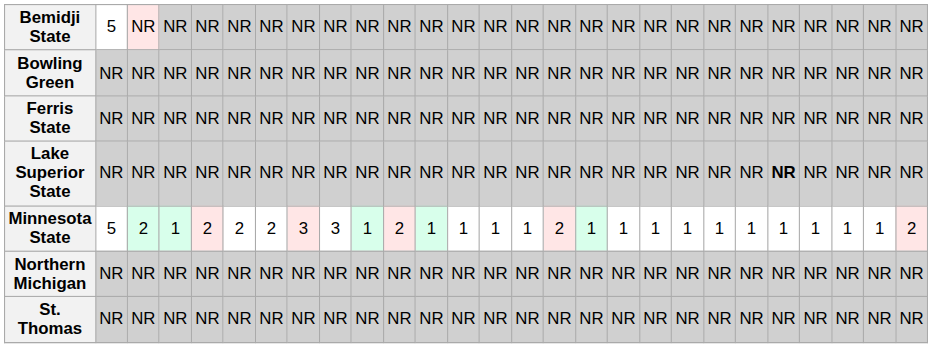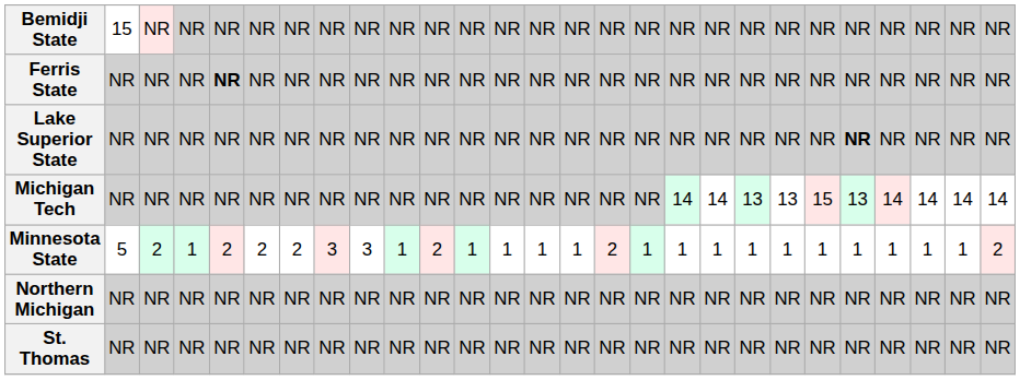Bemidji State | column 2: 5 -> 15
- row: Bowling Green | NR | NR | NR | NR | NR | NR | NR | NR | NR | NR | NR | NR | NR | NR | NR | NR | NR | NR | NR | NR | NR | NR | NR | NR | NR | NR
Ferris State | column 5: normal -> bold
+ row: Michigan Tech | NR | NR | NR | NR | NR | NR | NR | NR | NR | NR | NR | NR | NR | NR | NR | NR | 14 | 14 | 13 | 13 | 15 | 13 | 14 | 14 | 14 | 14
